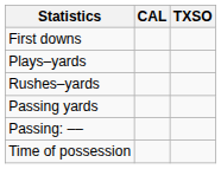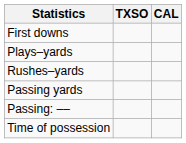columns swapped: TXSO <-> CAL
